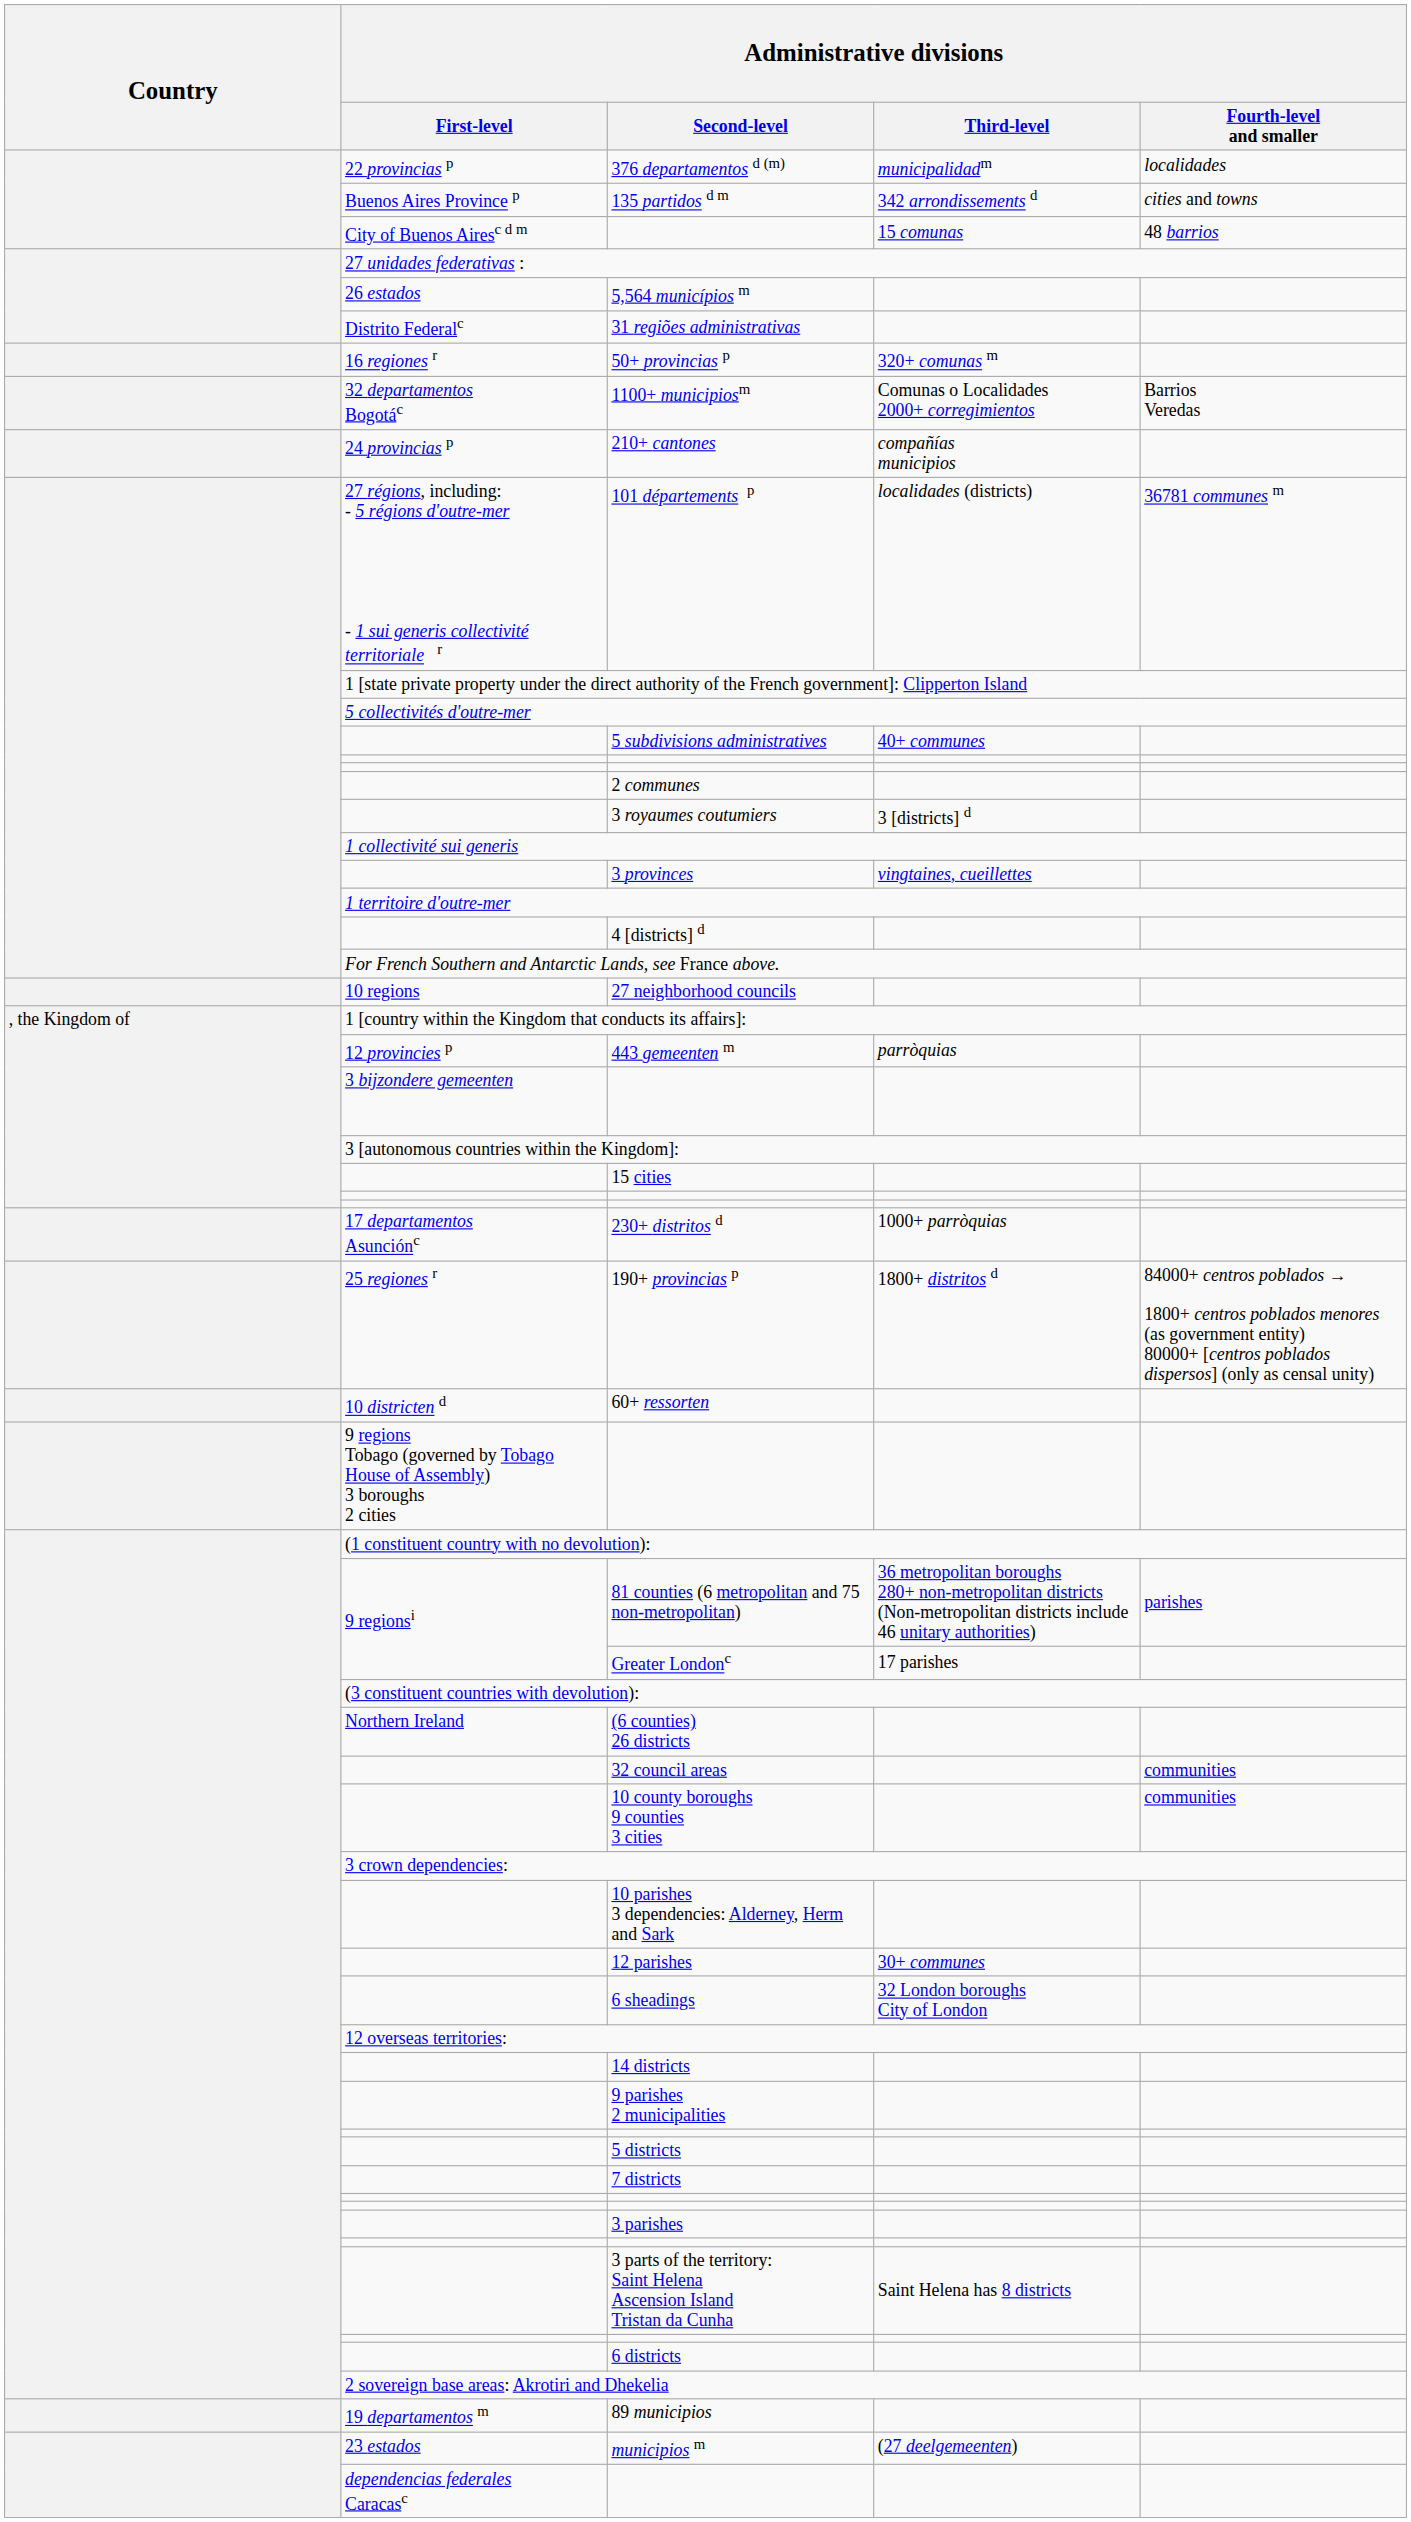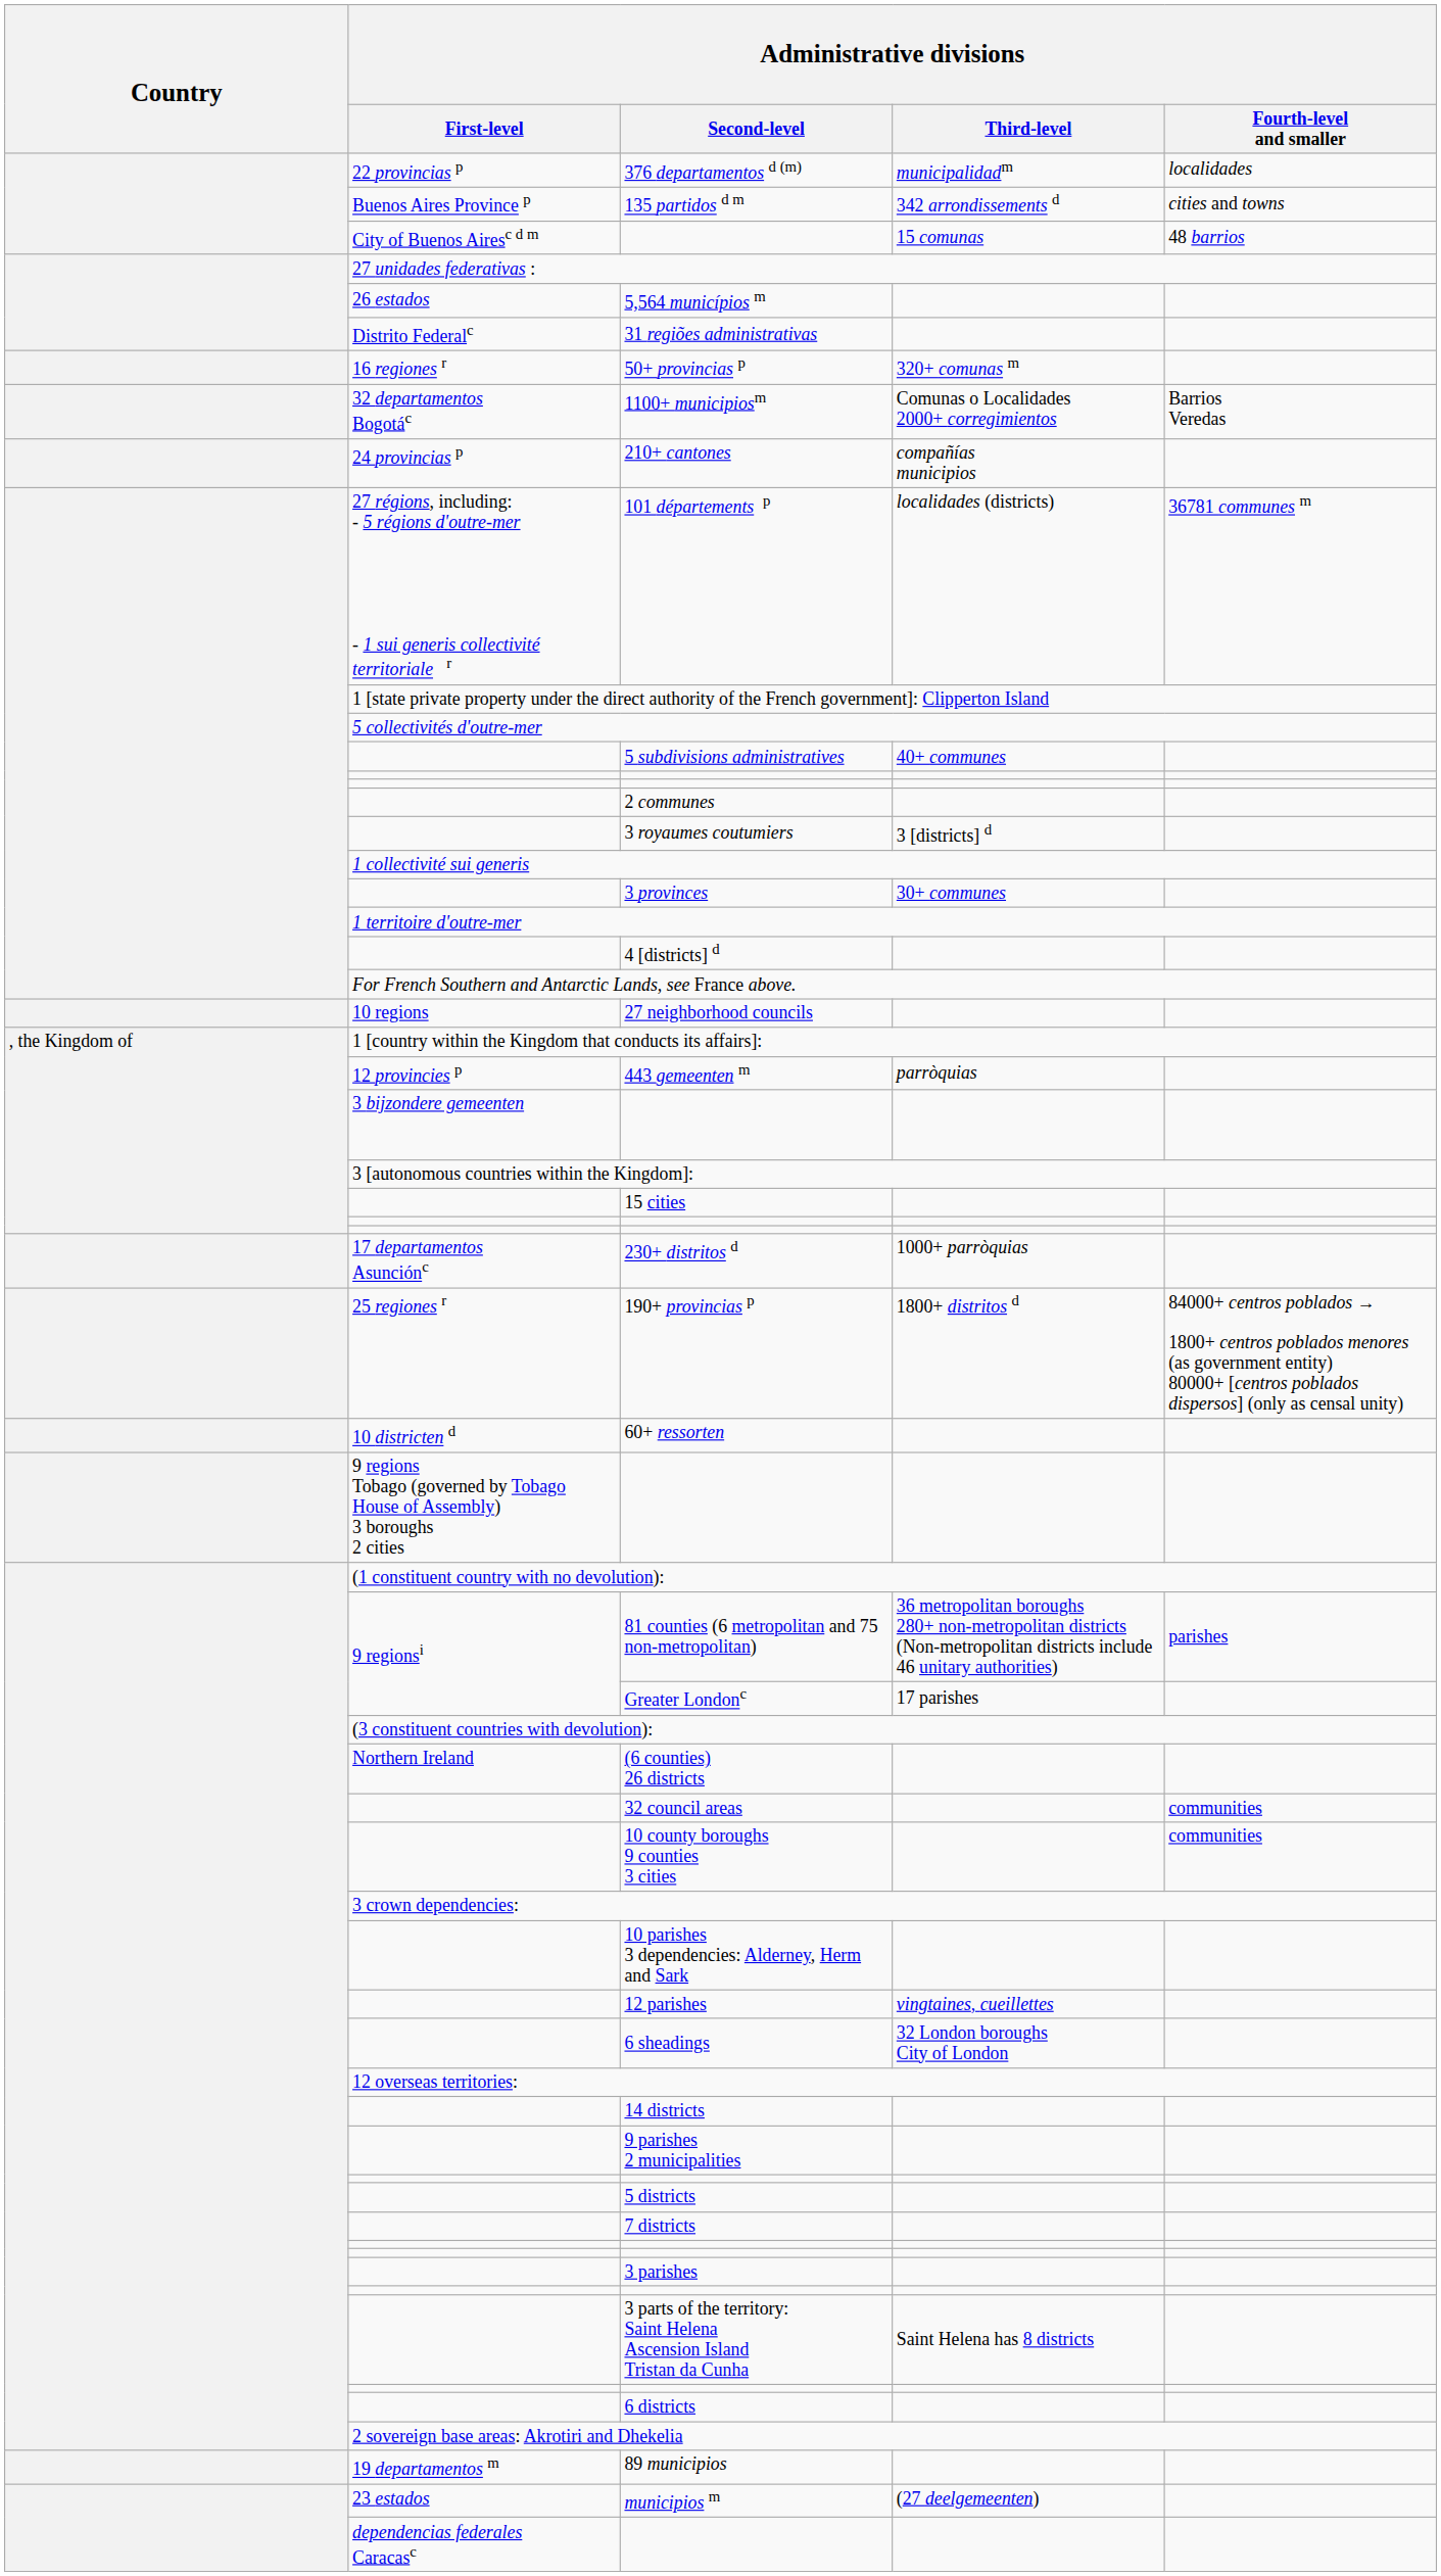3 provinces | Administrative divisions / Third-level: vingtaines, cueillettes -> 30+ communes
12 parishes | Administrative divisions / Third-level: 30+ communes -> vingtaines, cueillettes
